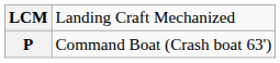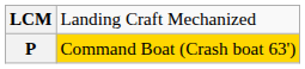P | column 2: no background -> gold background
